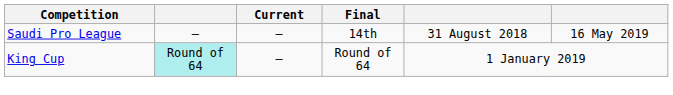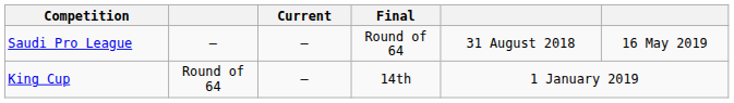Saudi Pro League | Final: 14th -> Round of 64
King Cup | column 2: paleturquoise background -> no background
King Cup | Final: Round of 64 -> 14th
